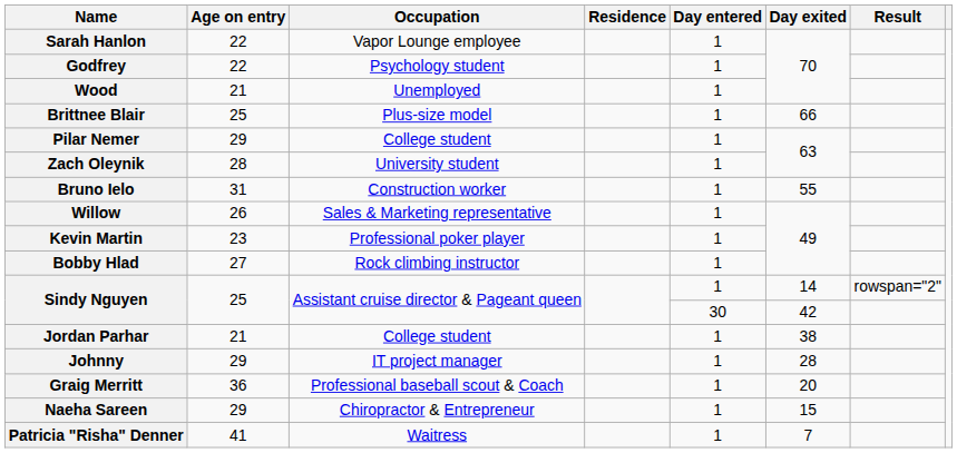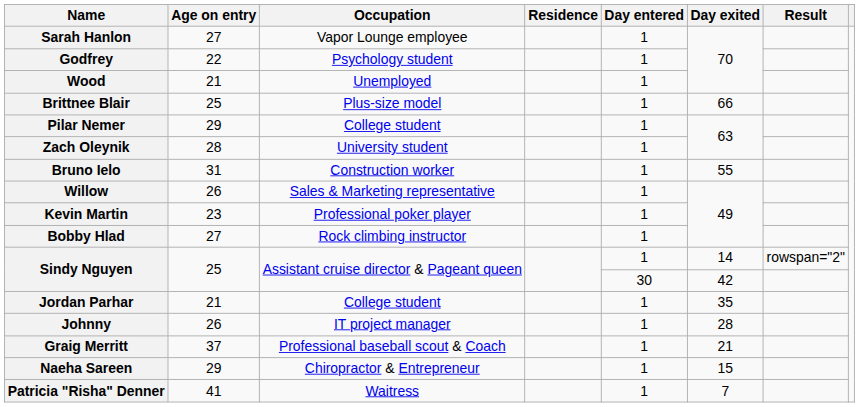Sarah Hanlon | Age on entry: 22 -> 27
Jordan Parhar | Day exited: 38 -> 35
Johnny | Age on entry: 29 -> 26
Graig Merritt | Age on entry: 36 -> 37
Graig Merritt | Day exited: 20 -> 21
